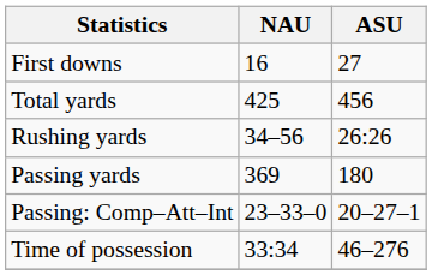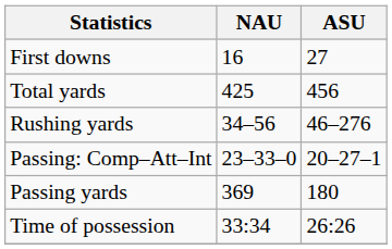Rushing yards | ASU: 26:26 -> 46–276
rows swapped: Passing yards <-> Passing: Comp–Att–Int
Time of possession | ASU: 46–276 -> 26:26
